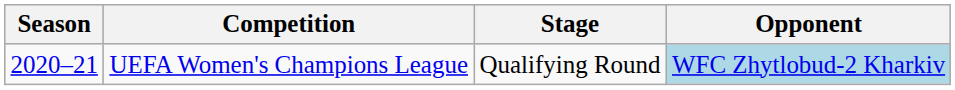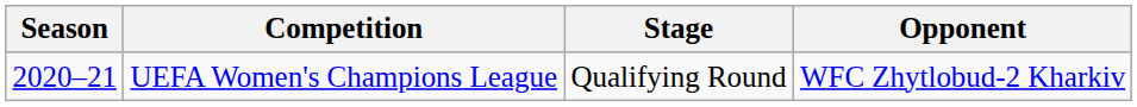UEFA Women's Champions League | Opponent: lightblue background -> no background
